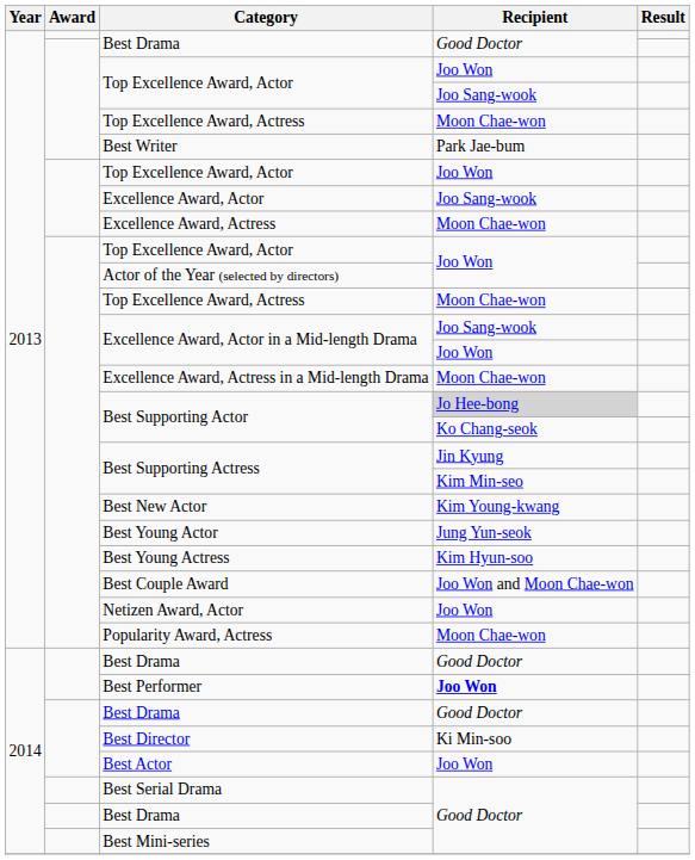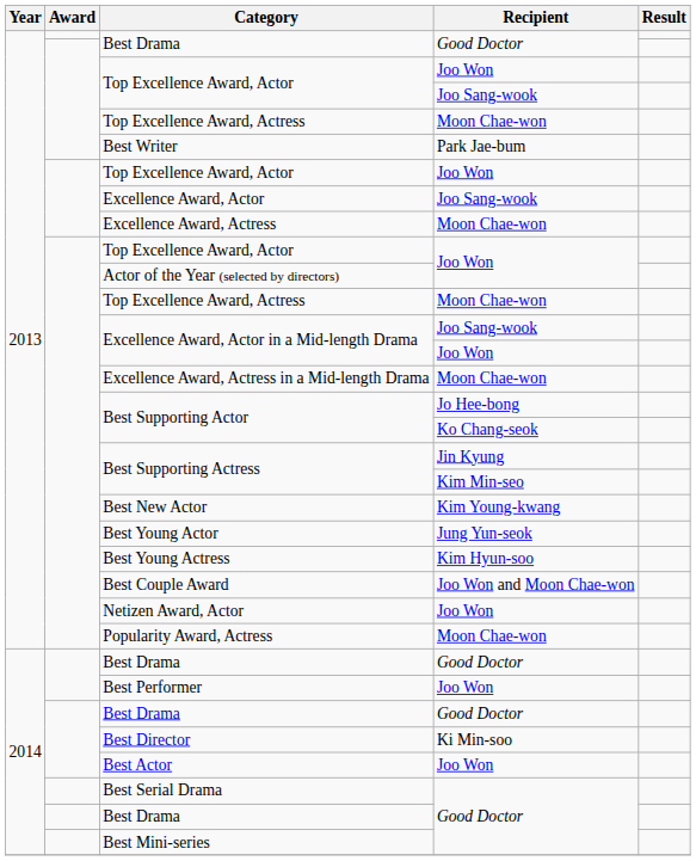Best Supporting Actor / Jo Hee-bong | Recipient: lightgrey background -> no background
Best Performer | Recipient: bold -> normal
